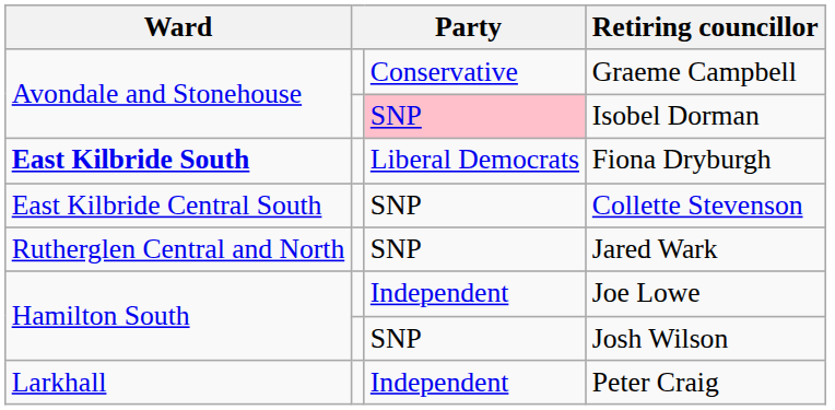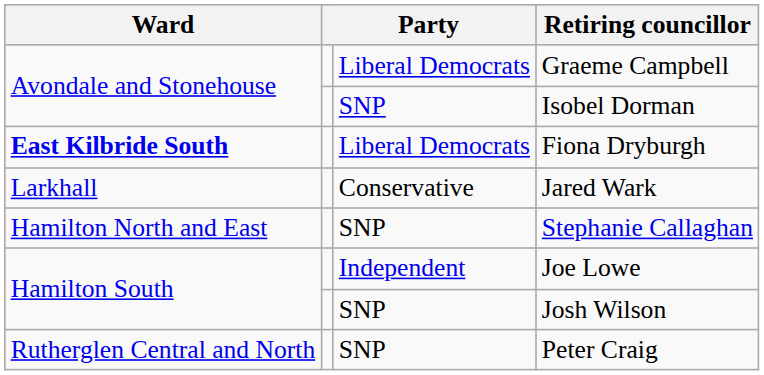Graeme Campbell | column 3: Conservative -> Liberal Democrats
Isobel Dorman | column 3: pink background -> no background
- row: East Kilbride Central South | SNP | Collette Stevenson
Jared Wark | Ward: Rutherglen Central and North -> Larkhall
Jared Wark | column 3: SNP -> Conservative
+ row: Hamilton North and East | SNP | Stephanie Callaghan
Peter Craig | Ward: Larkhall -> Rutherglen Central and North
Peter Craig | column 3: Independent -> SNP
